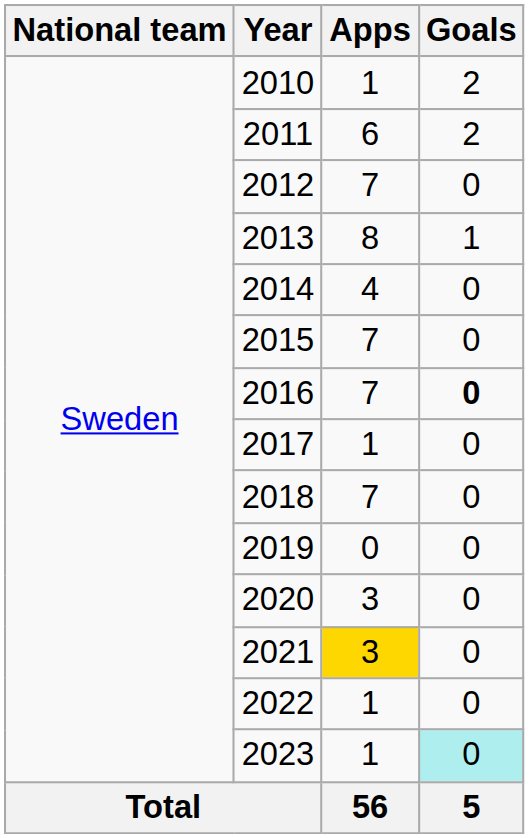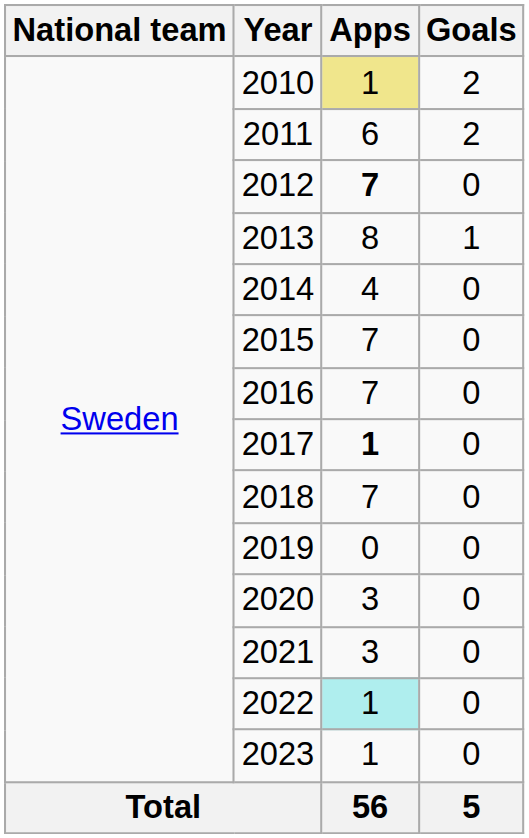2010 | Apps: no background -> khaki background
2012 | Apps: normal -> bold
2016 | Goals: bold -> normal
2017 | Apps: normal -> bold
2021 | Apps: gold background -> no background
2022 | Apps: no background -> paleturquoise background
2023 | Goals: paleturquoise background -> no background
